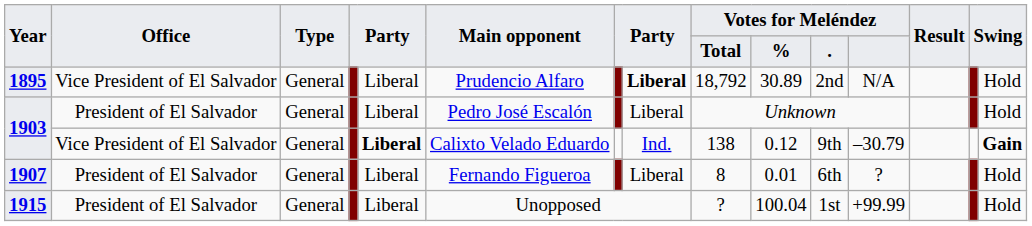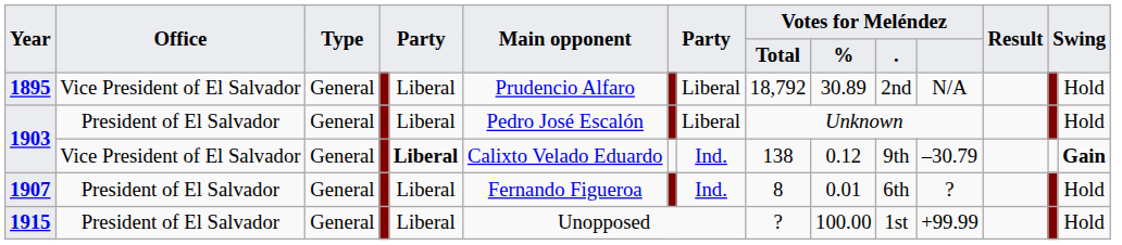1895 | column 8: bold -> normal
1907 | column 8: Liberal -> Ind.
1915 | Votes for Meléndez / %: 100.04 -> 100.00
